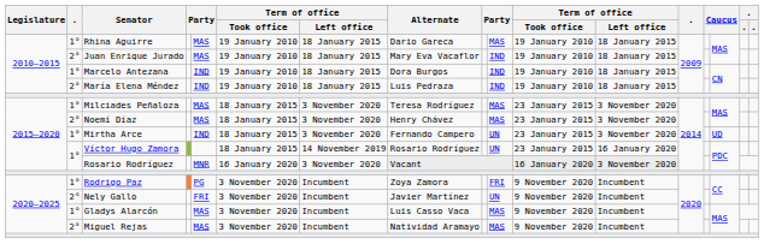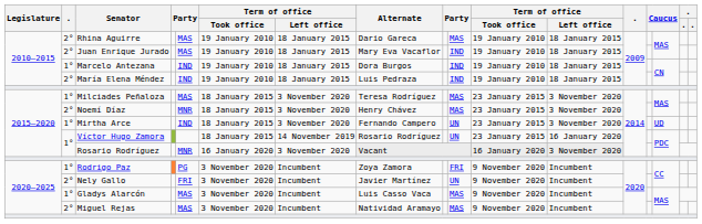Rhina Aguirre | column 2: 1° -> 2°
Noemí Díaz | column 5: MAS -> MNR
